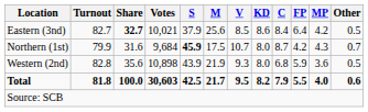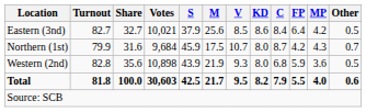Eastern (3nd) | Share: bold -> normal
Northern (1st) | S: bold -> normal
